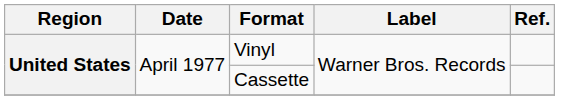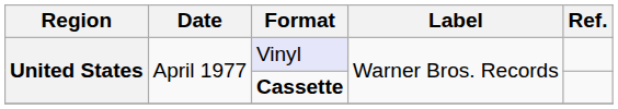Vinyl | Format: no background -> lavender background
Cassette | Format: normal -> bold
